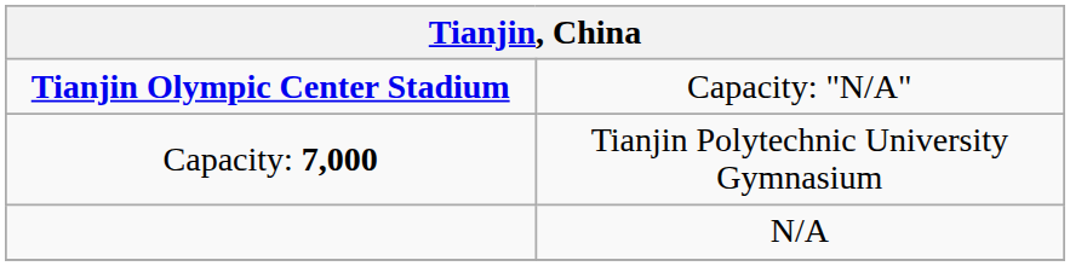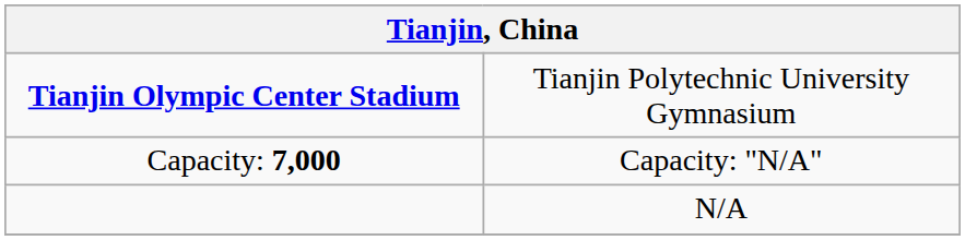row 2 | column 2: Capacity: "N/A" -> Tianjin Polytechnic University Gymnasium
row 3 | column 2: Tianjin Polytechnic University Gymnasium -> Capacity: "N/A"
